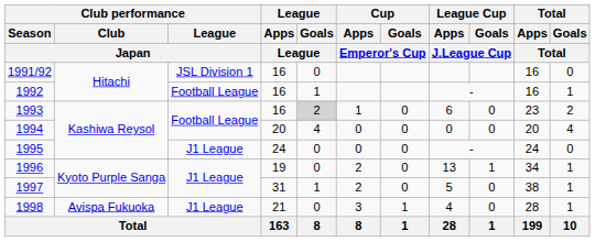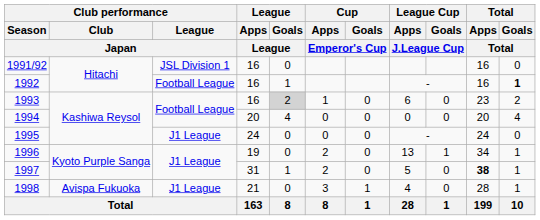1992 | Total / Goals / Total: normal -> bold
1997 | Total / Apps / Total: normal -> bold
